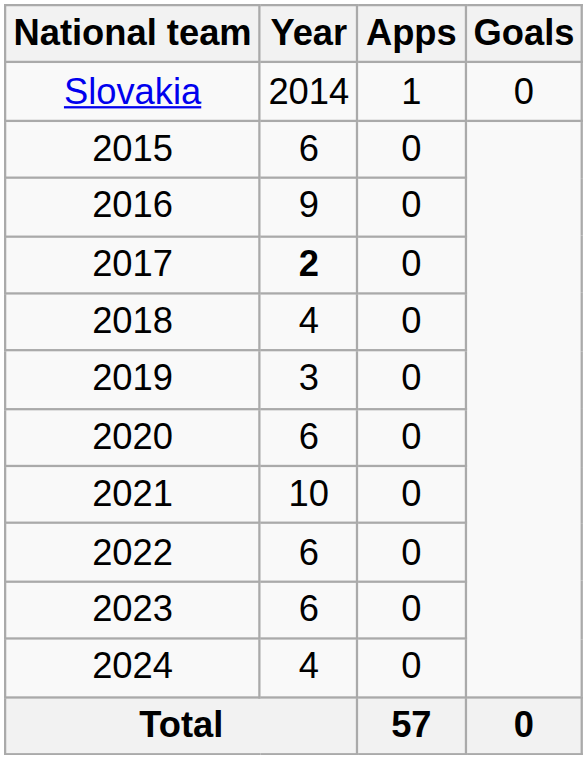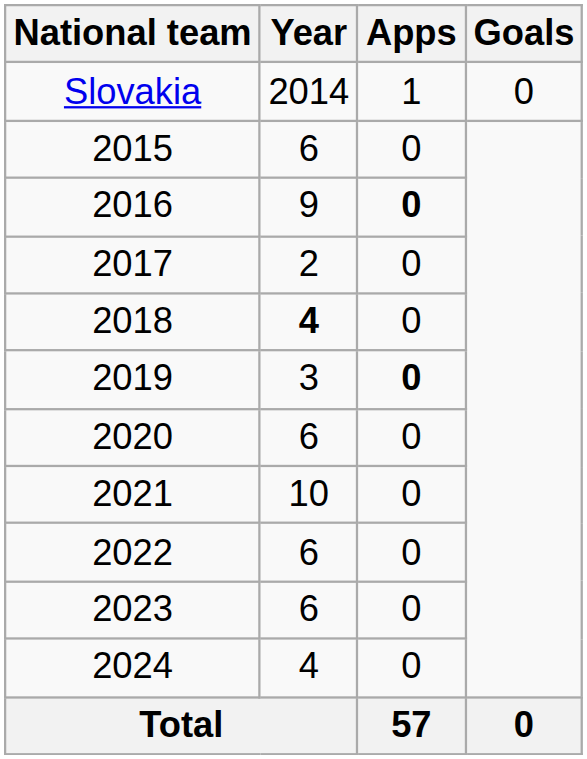2016 | Apps: normal -> bold
2017 | Year: bold -> normal
2018 | Year: normal -> bold
2019 | Apps: normal -> bold
